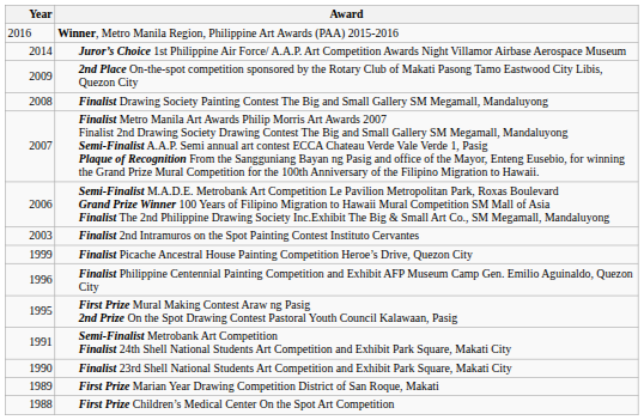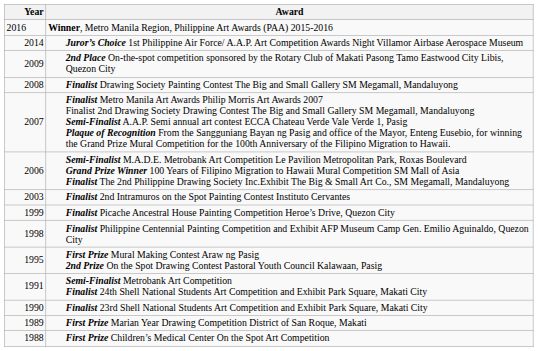row 10 | Year: 1996 -> 1998
